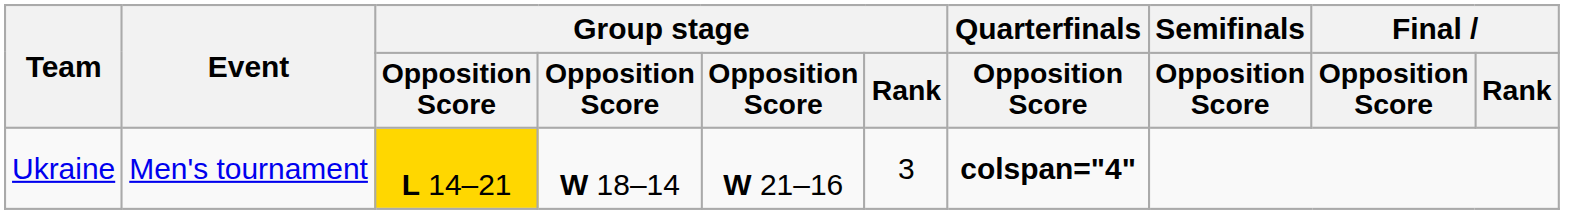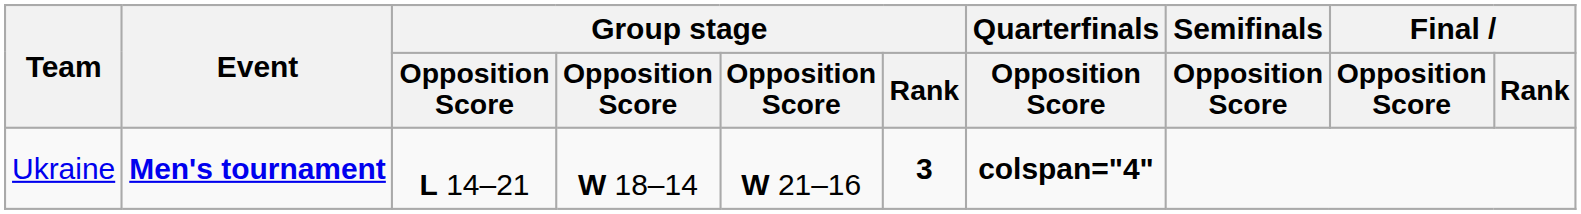Ukraine | Event: normal -> bold
Ukraine | column 3: gold background -> no background
Ukraine | Group stage / Rank: normal -> bold
